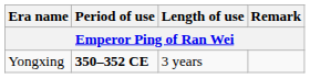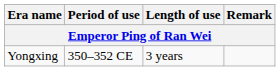Yongxing | Period of use: bold -> normal
